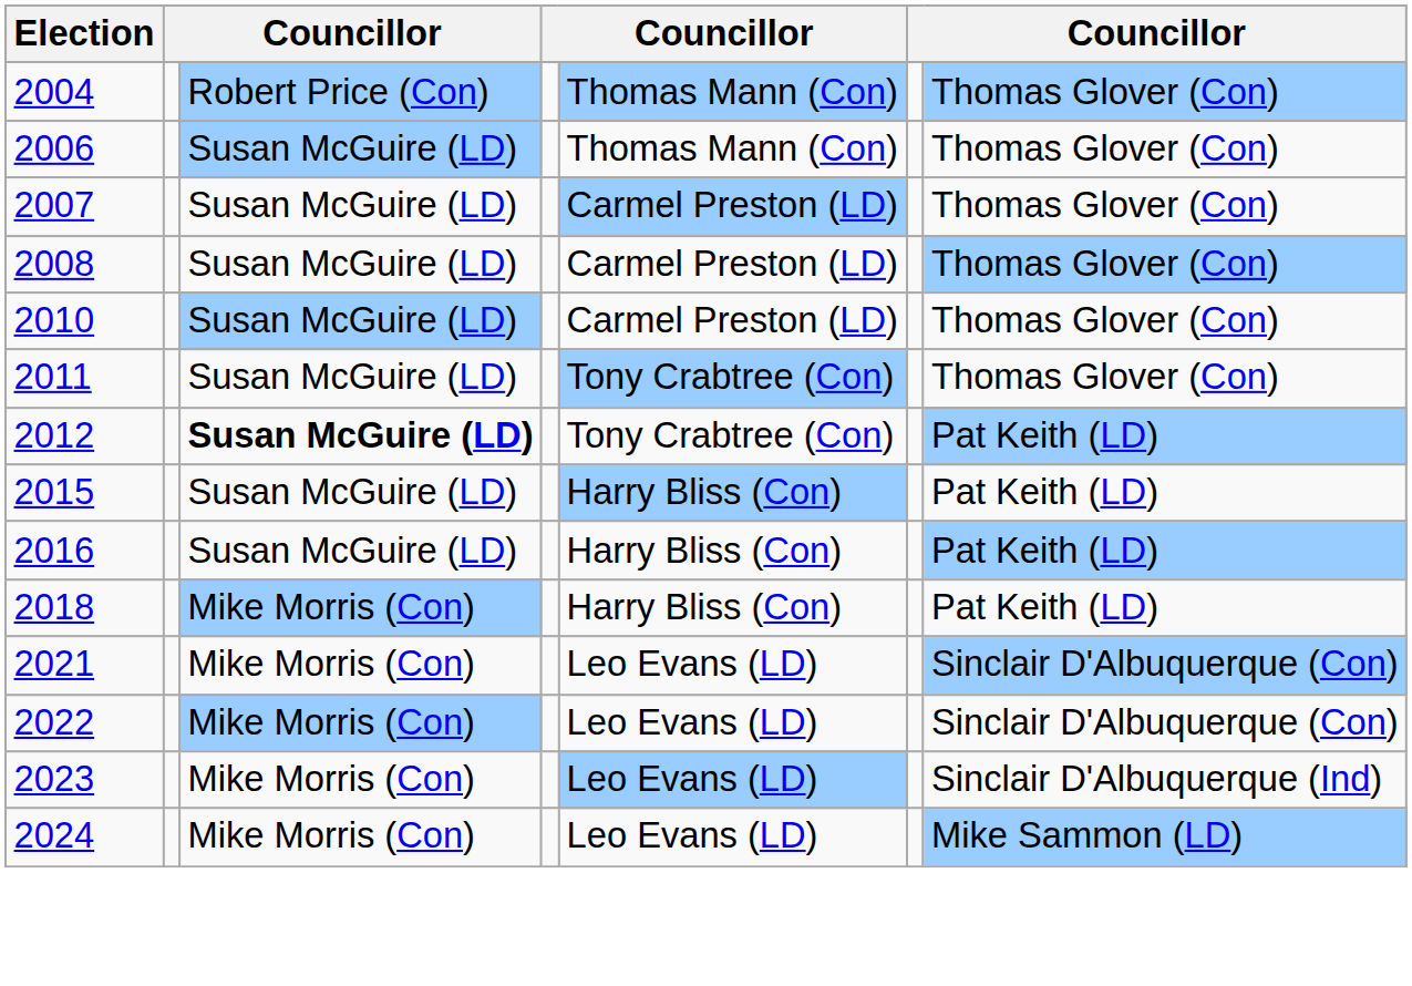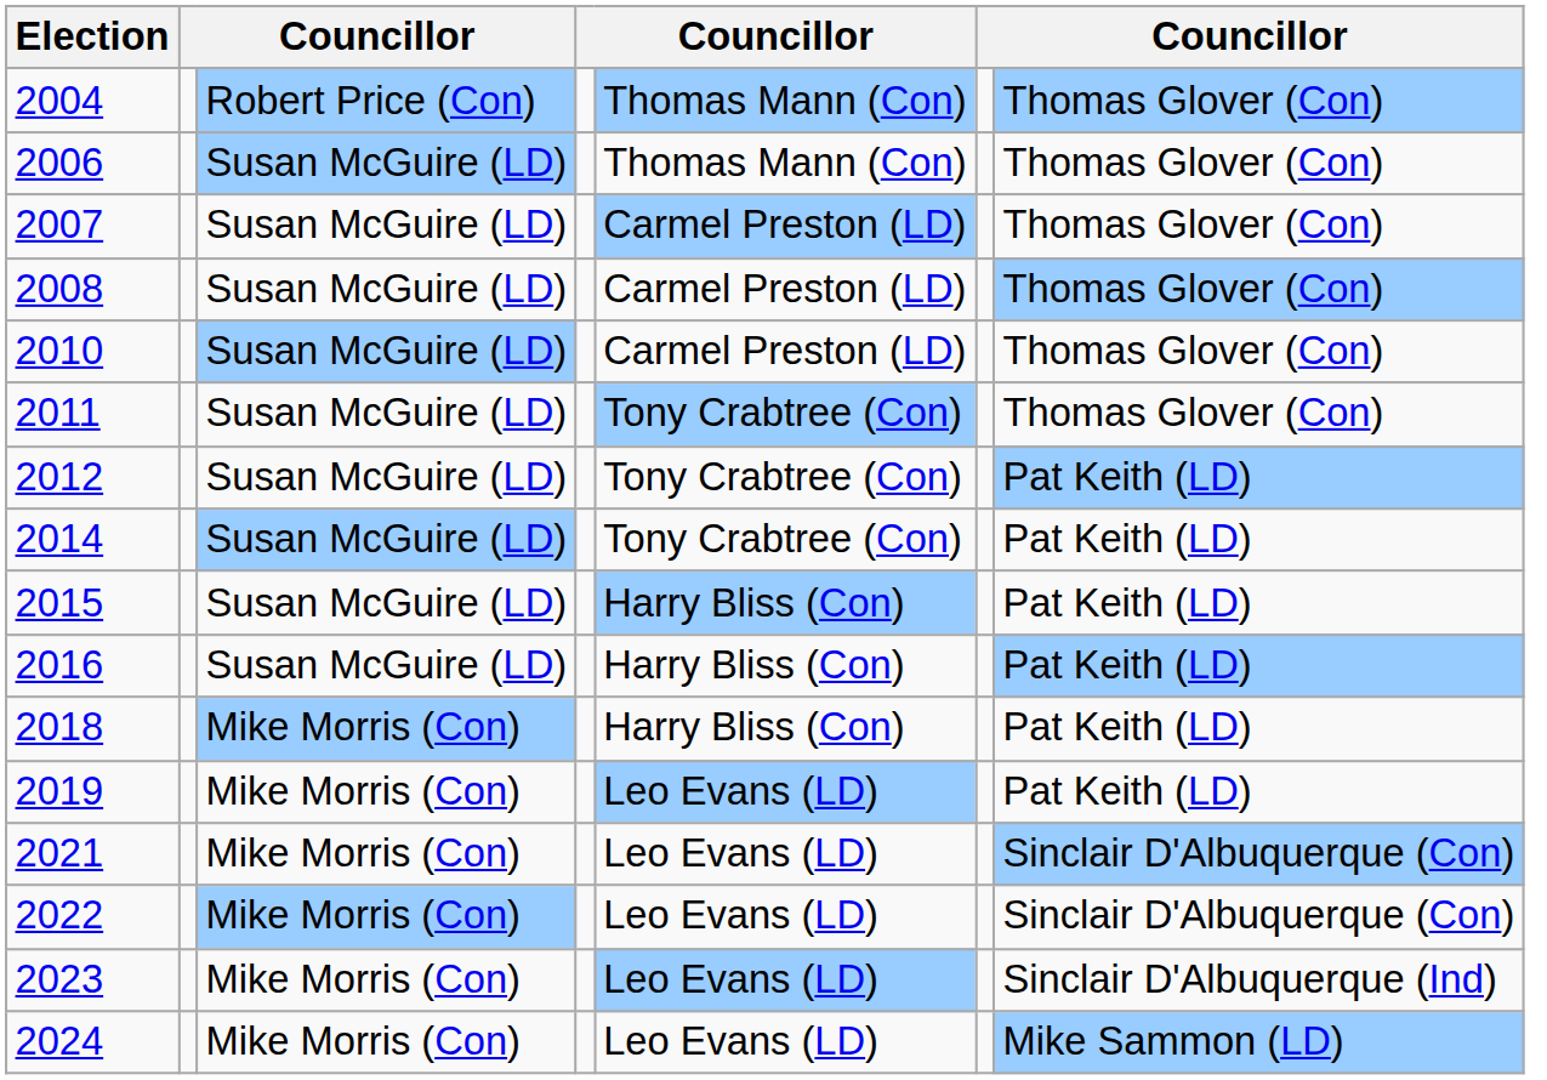2012 | column 3: bold -> normal
+ row: 2014 | Susan McGuire (LD) | Tony Crabtree (Con) | Pat Keith (LD)
+ row: 2019 | Mike Morris (Con) | Leo Evans (LD) | Pat Keith (LD)
